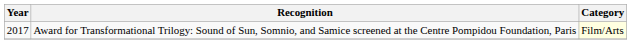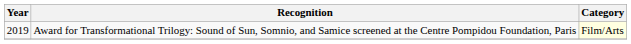row 2 | Year: 2017 -> 2019
